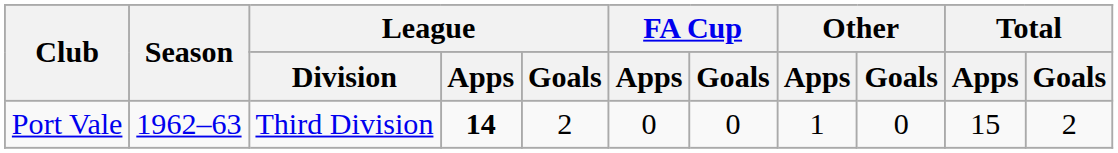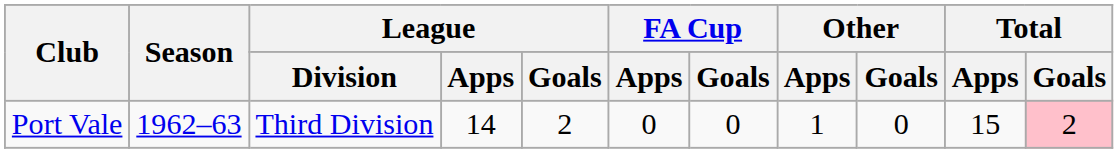Port Vale | League / Apps: bold -> normal
Port Vale | Total / Goals: no background -> pink background
